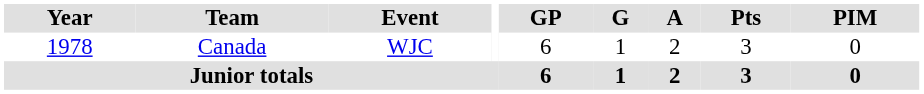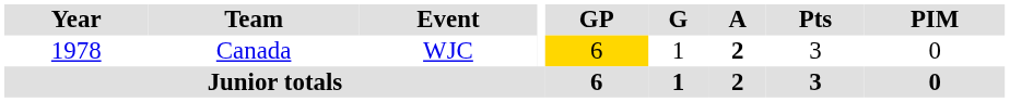Canada | GP: no background -> gold background
Canada | A: normal -> bold
